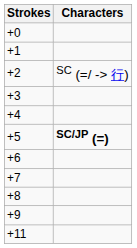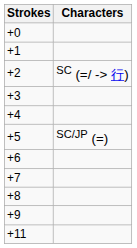+5 | Characters: bold -> normal
